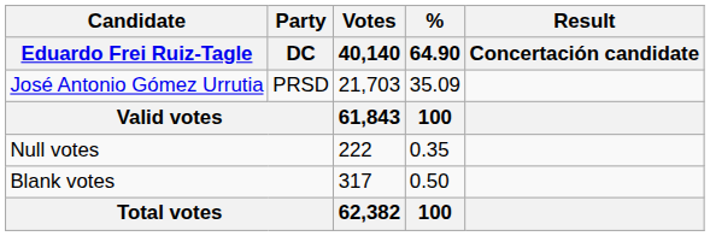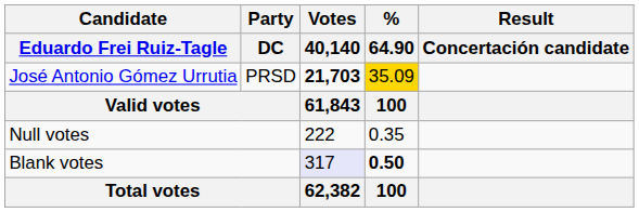José Antonio Gómez Urrutia | Votes / 40,140: normal -> bold
José Antonio Gómez Urrutia | % / 64.90: no background -> gold background
Blank votes | Votes / 40,140: no background -> lavender background
Blank votes | % / 64.90: normal -> bold
